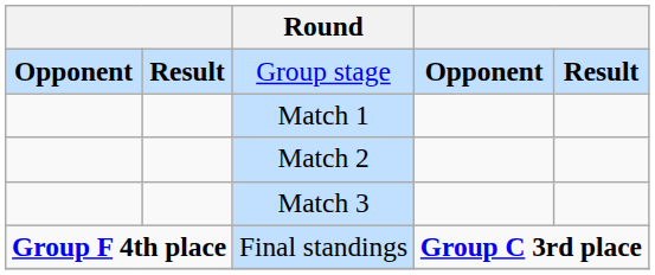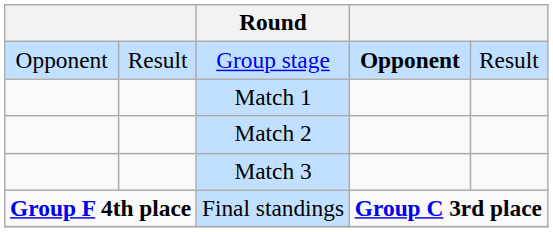Group stage | column 1: bold -> normal
Group stage | column 2: bold -> normal
Group stage | column 5: bold -> normal
